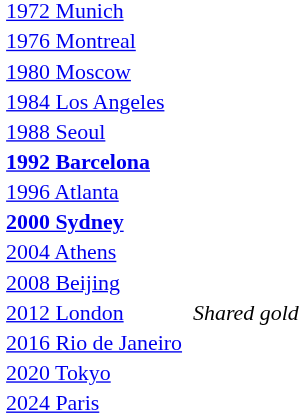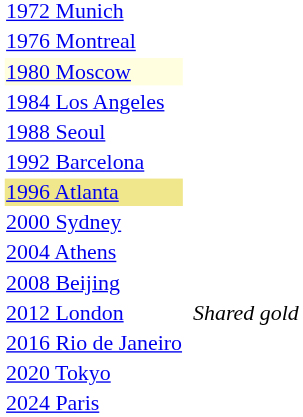1980 Moscow | column 1: no background -> lightyellow background
1992 Barcelona | column 1: bold -> normal
1996 Atlanta | column 1: no background -> khaki background
2000 Sydney | column 1: bold -> normal
